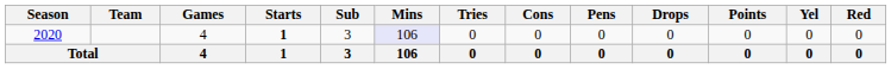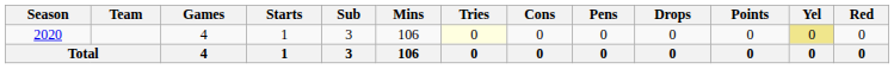2020 | Starts: bold -> normal
2020 | Mins: lavender background -> no background
2020 | Tries: no background -> lightyellow background
2020 | Yel: no background -> khaki background
